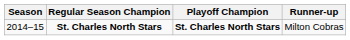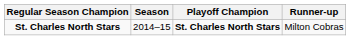columns swapped: Season <-> Regular Season Champion
